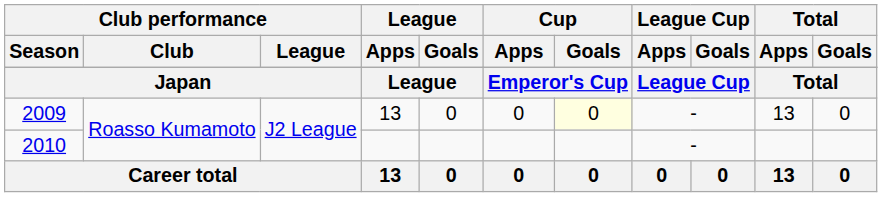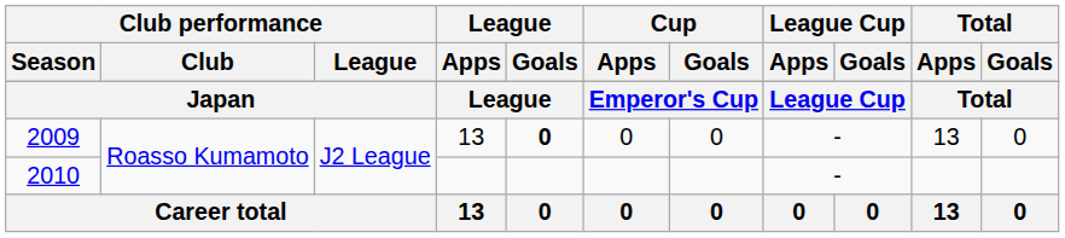2009 | League / Goals: normal -> bold
2009 | Cup / Goals: lightyellow background -> no background
